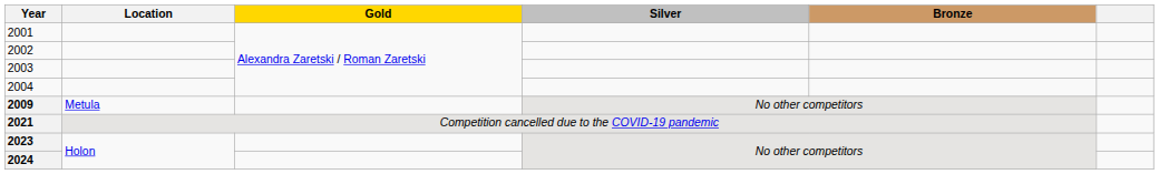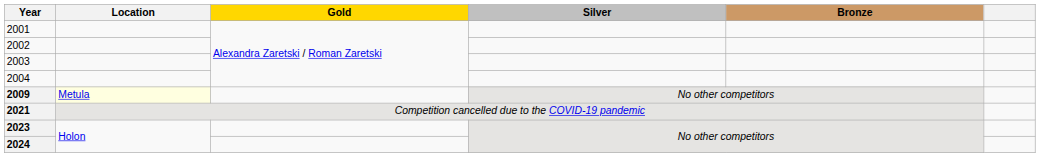2009 | Location: no background -> lightyellow background
